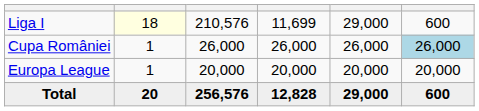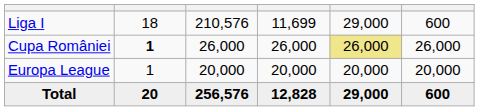Liga I | column 2: lightyellow background -> no background
Cupa României | column 2: normal -> bold
Cupa României | column 5: no background -> khaki background
Cupa României | column 6: lightblue background -> no background
